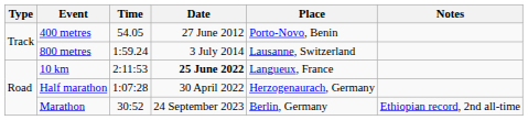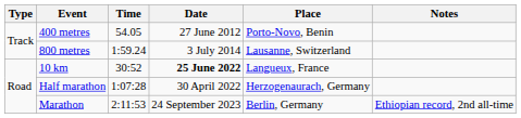10 km | Time: 2:11:53 -> 30:52
Marathon | Time: 30:52 -> 2:11:53
